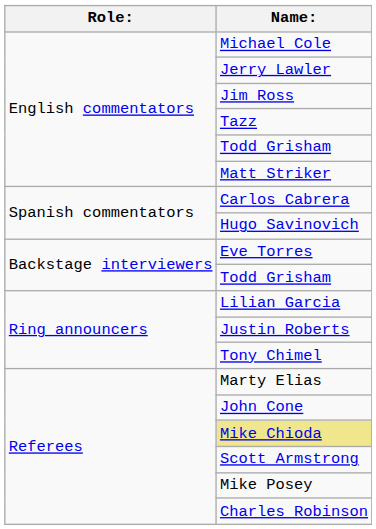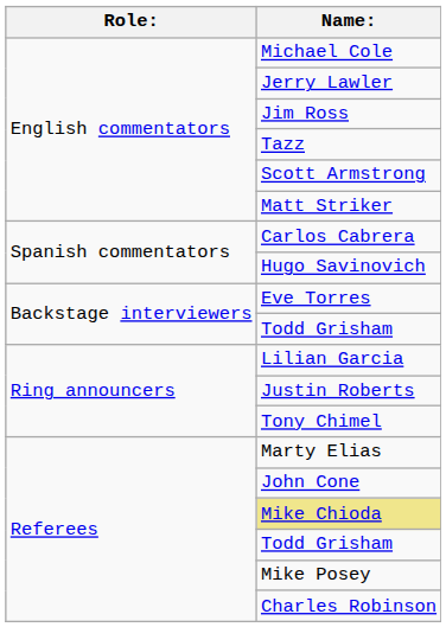row 6 | Name:: Todd Grisham -> Scott Armstrong
row 18 | Name:: Scott Armstrong -> Todd Grisham
